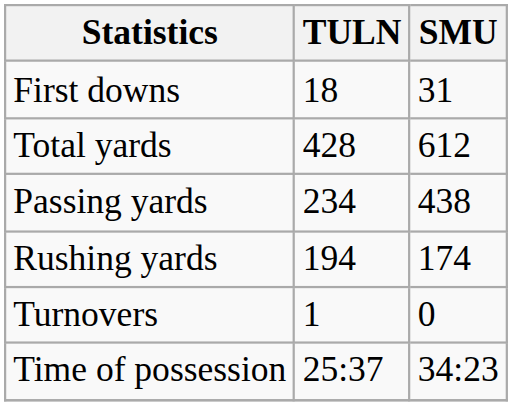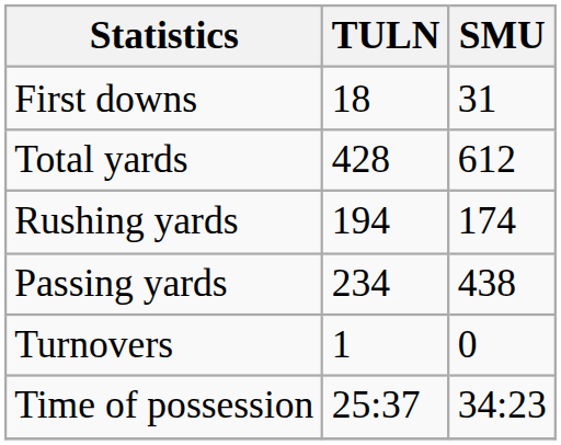rows swapped: Rushing yards <-> Passing yards
